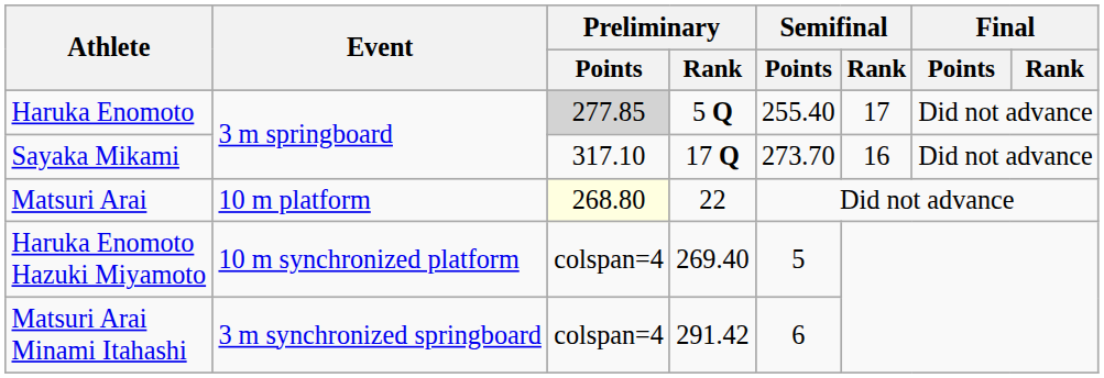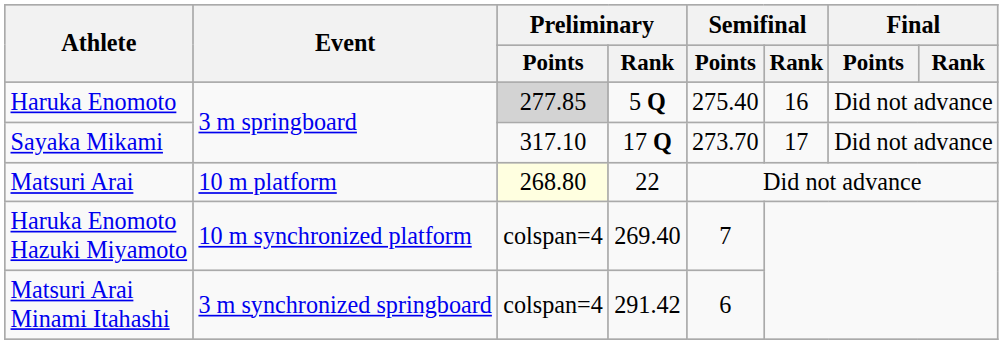Haruka Enomoto | Semifinal / Points: 255.40 -> 275.40
Haruka Enomoto | Semifinal / Rank: 17 -> 16
Sayaka Mikami | Semifinal / Rank: 16 -> 17
Haruka Enomoto Hazuki Miyamoto | Semifinal / Points: 5 -> 7
